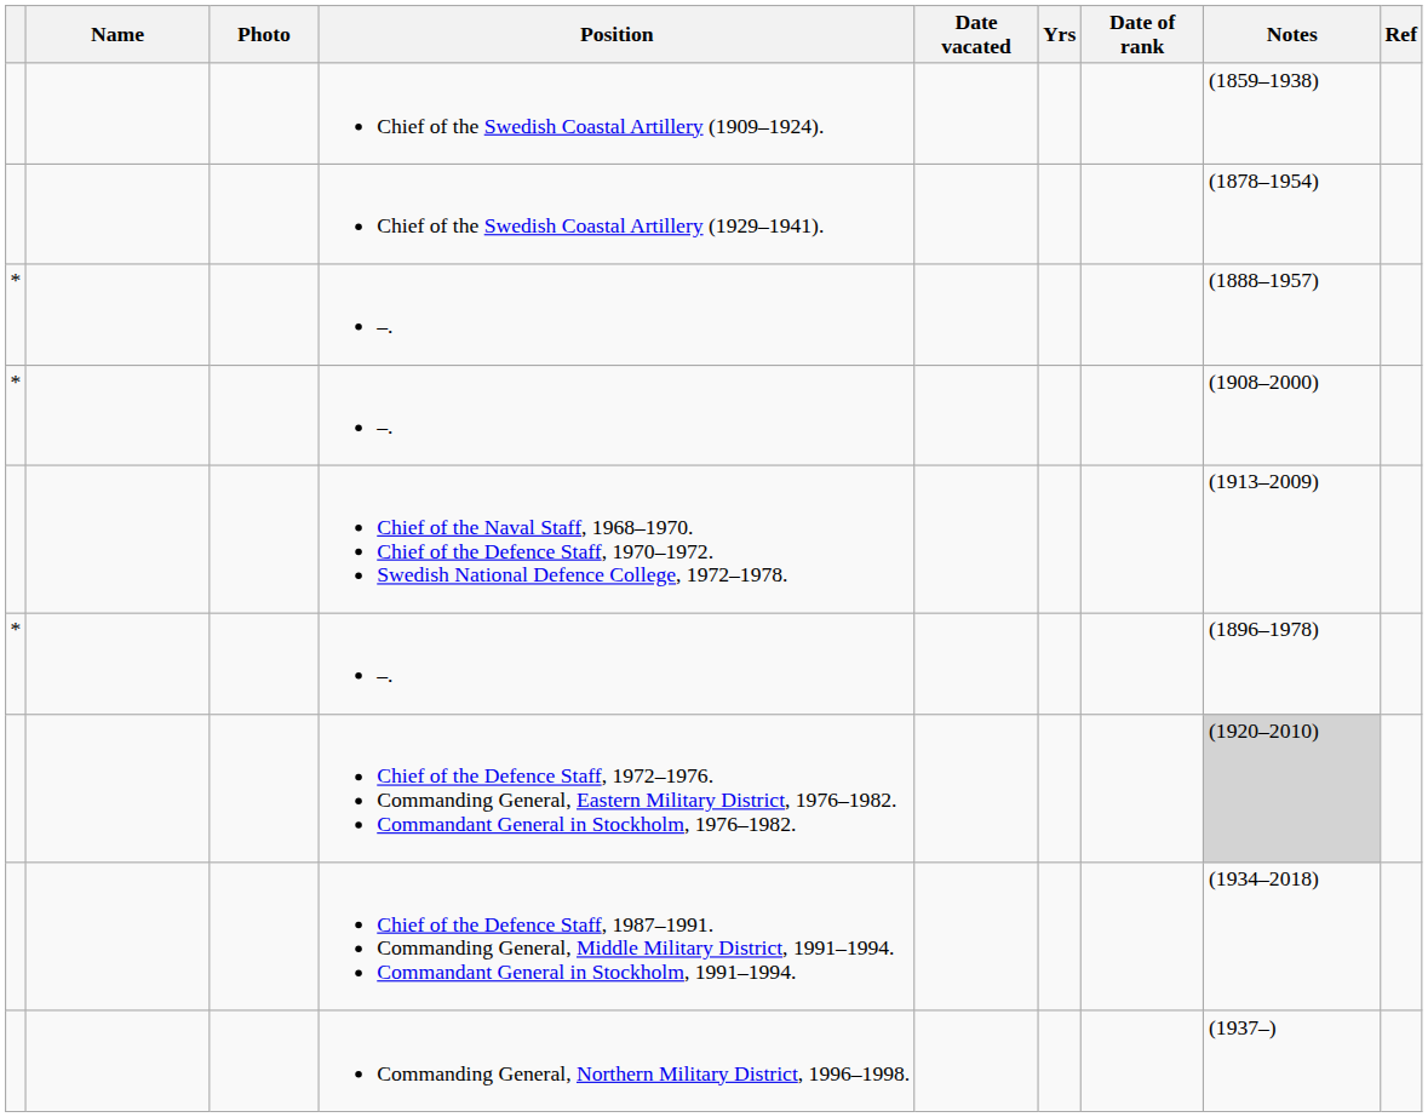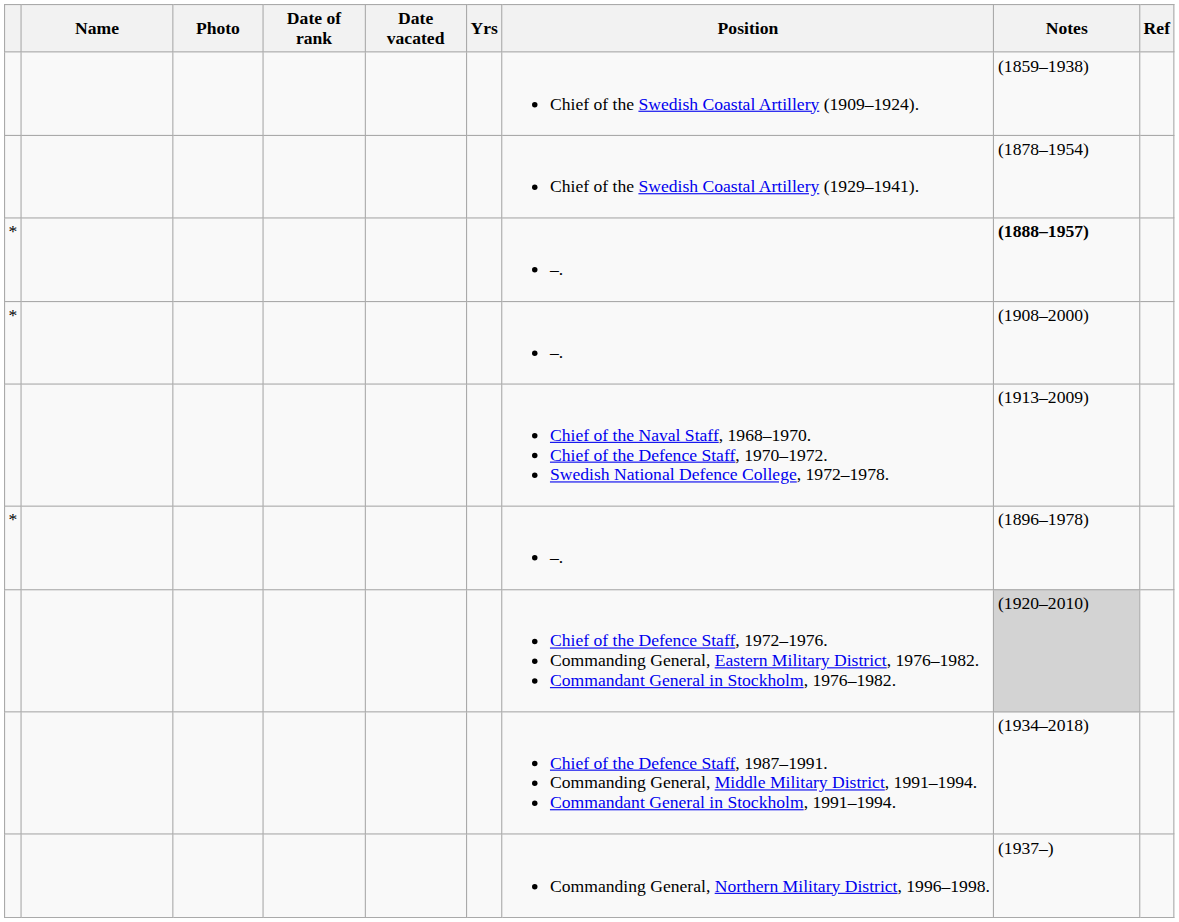columns swapped: Date of rank <-> Position
row 4 | Notes: normal -> bold
